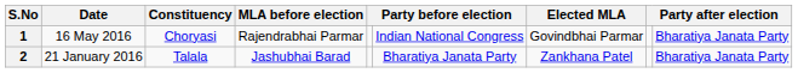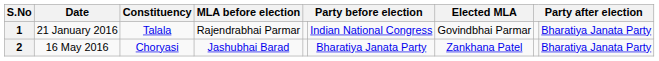1 | Date: 16 May 2016 -> 21 January 2016
1 | Constituency: Choryasi -> Talala
2 | Date: 21 January 2016 -> 16 May 2016
2 | Constituency: Talala -> Choryasi
